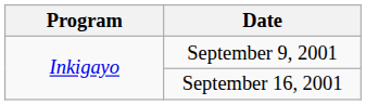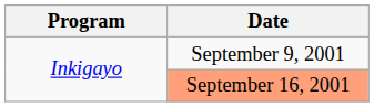September 16, 2001 | Date: no background -> lightsalmon background
